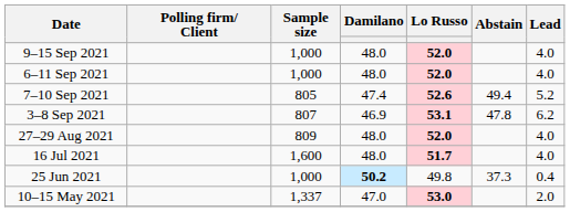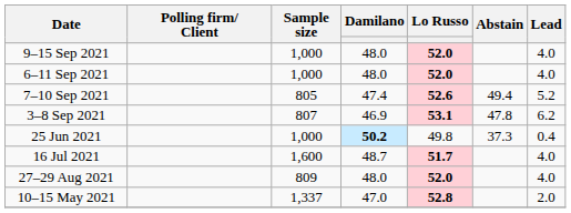rows swapped: 27–29 Aug 2021 <-> 25 Jun 2021
16 Jul 2021 | Damilano: 48.0 -> 48.7
10–15 May 2021 | Lo Russo: 53.0 -> 52.8
